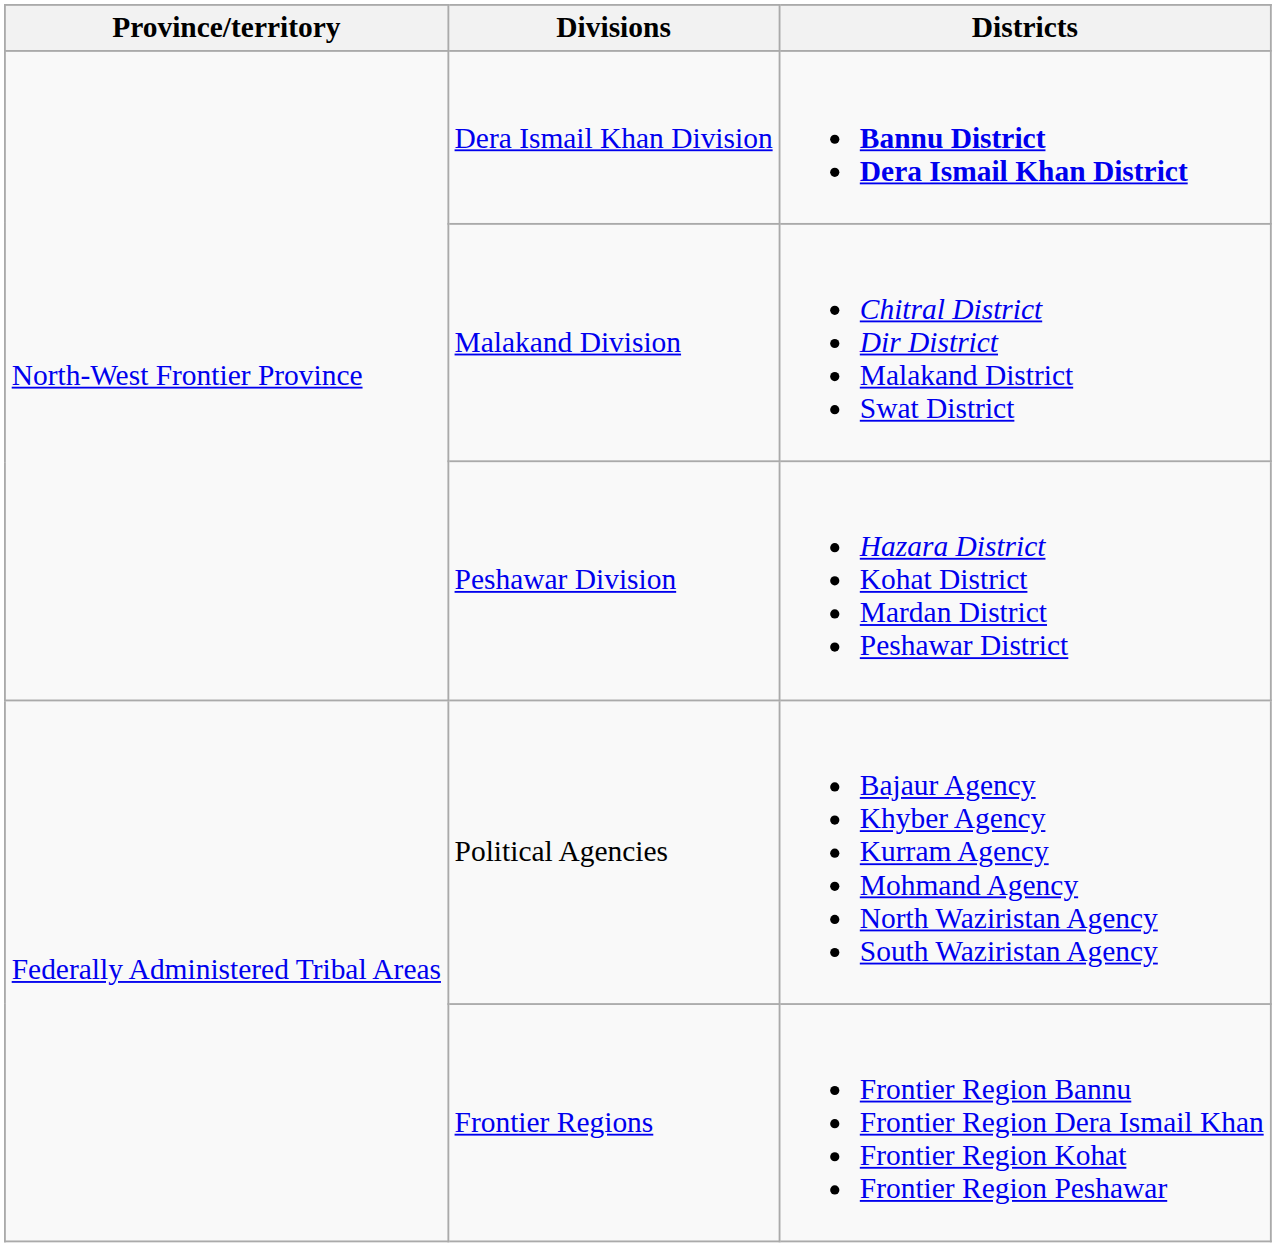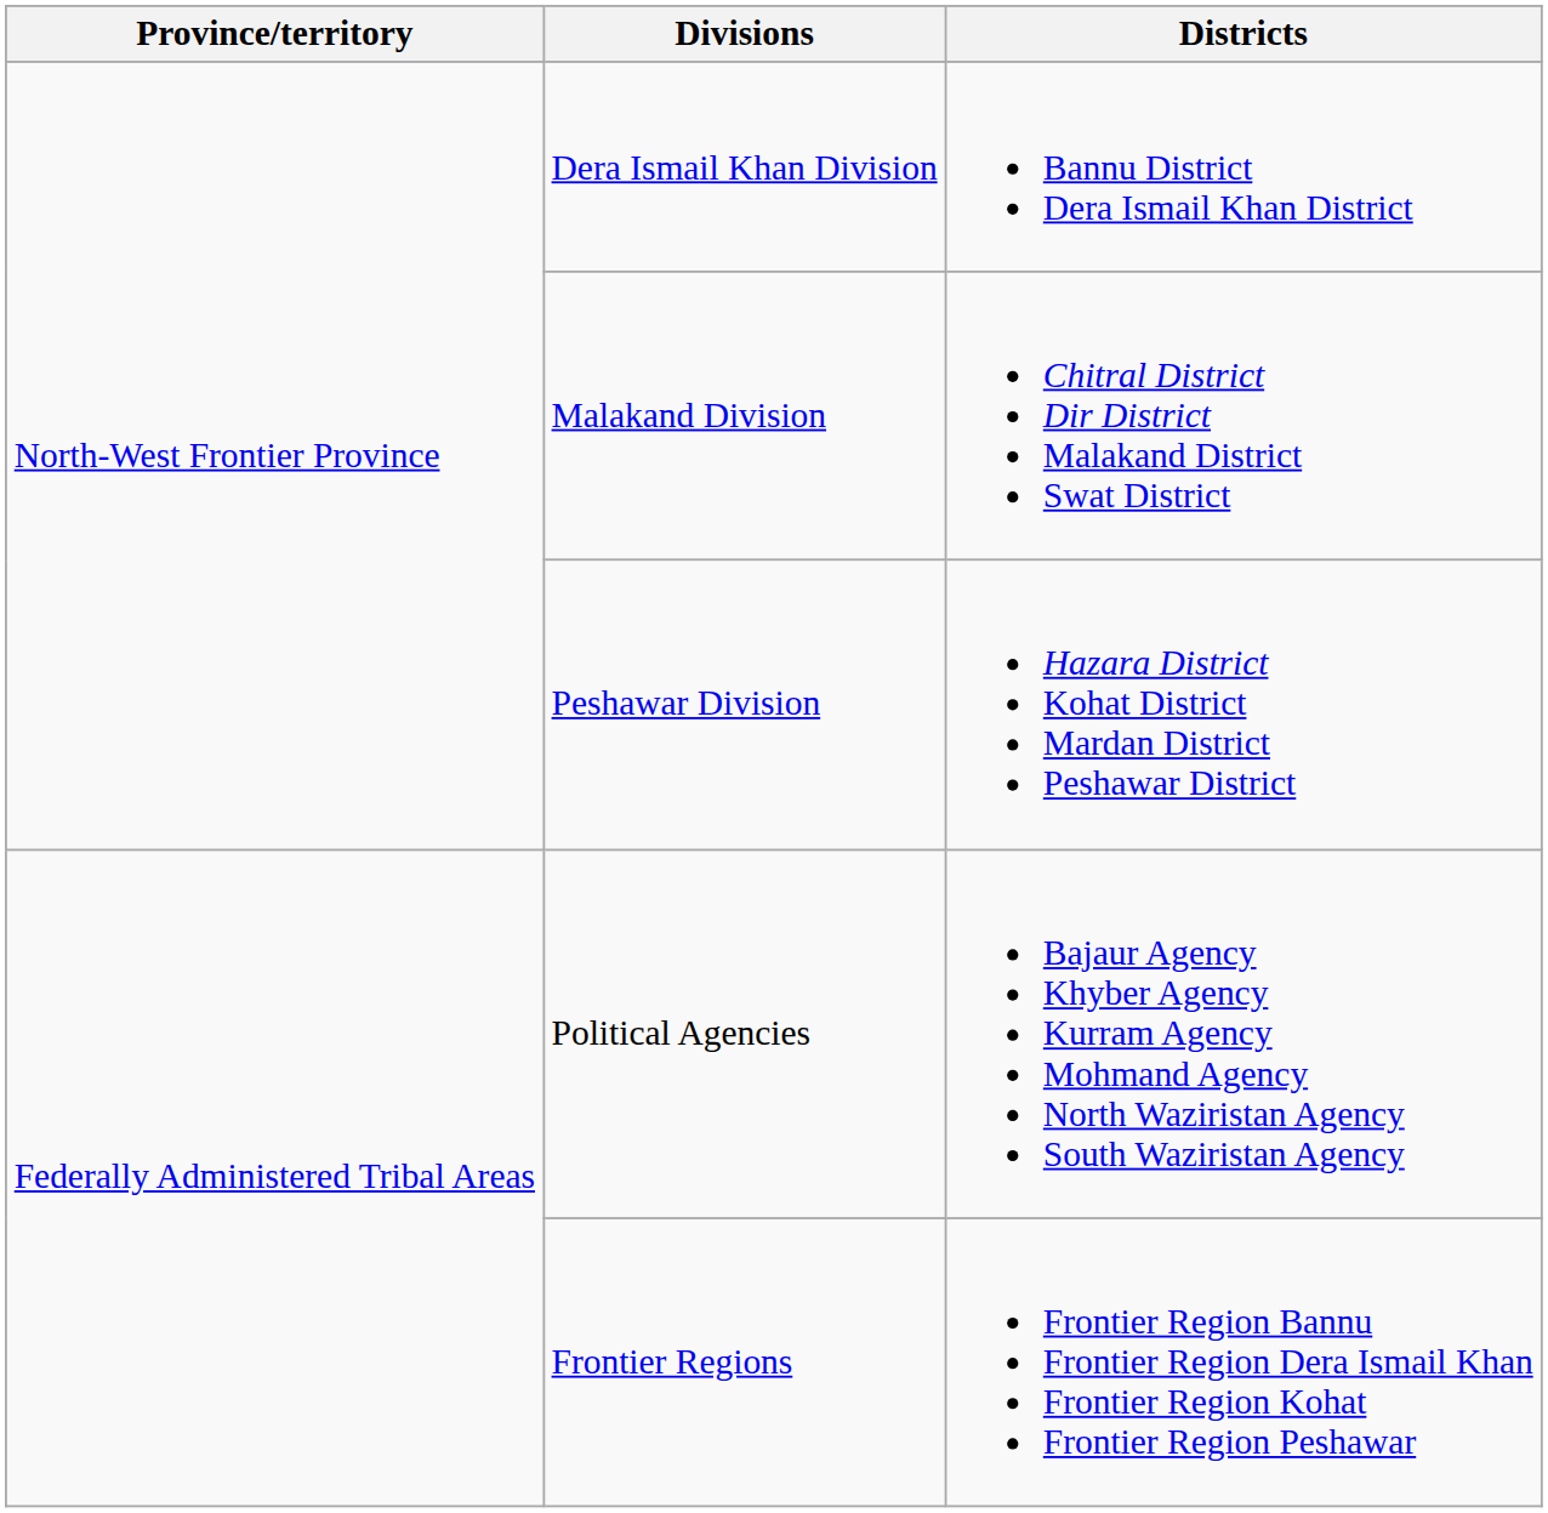Dera Ismail Khan Division | Districts: bold -> normal
